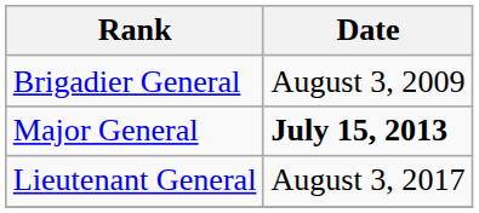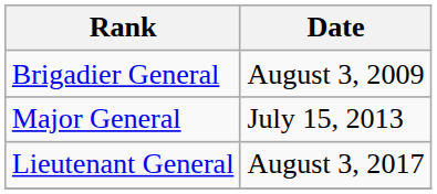Major General | Date: bold -> normal
